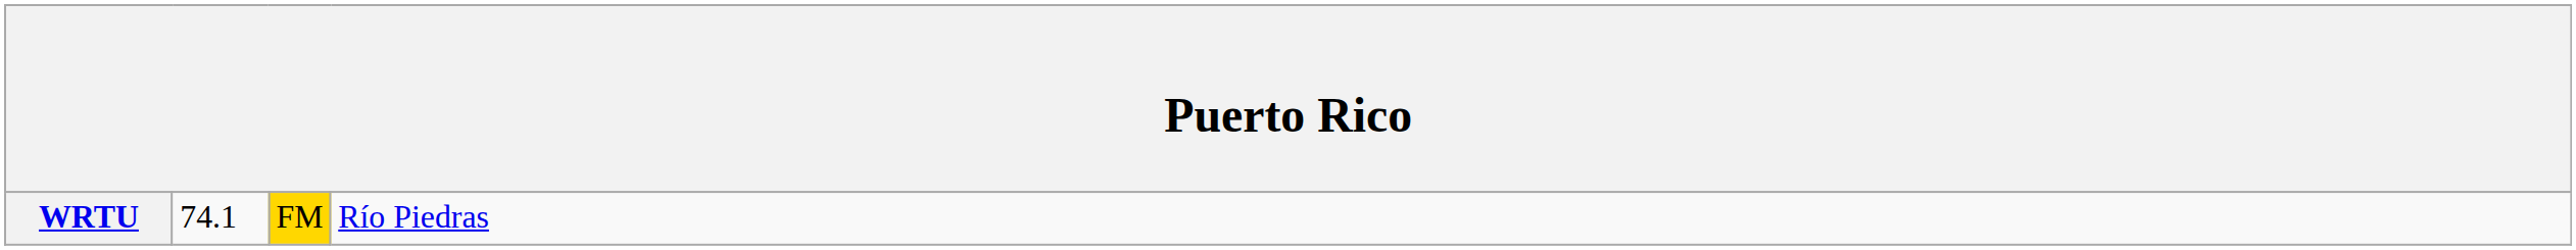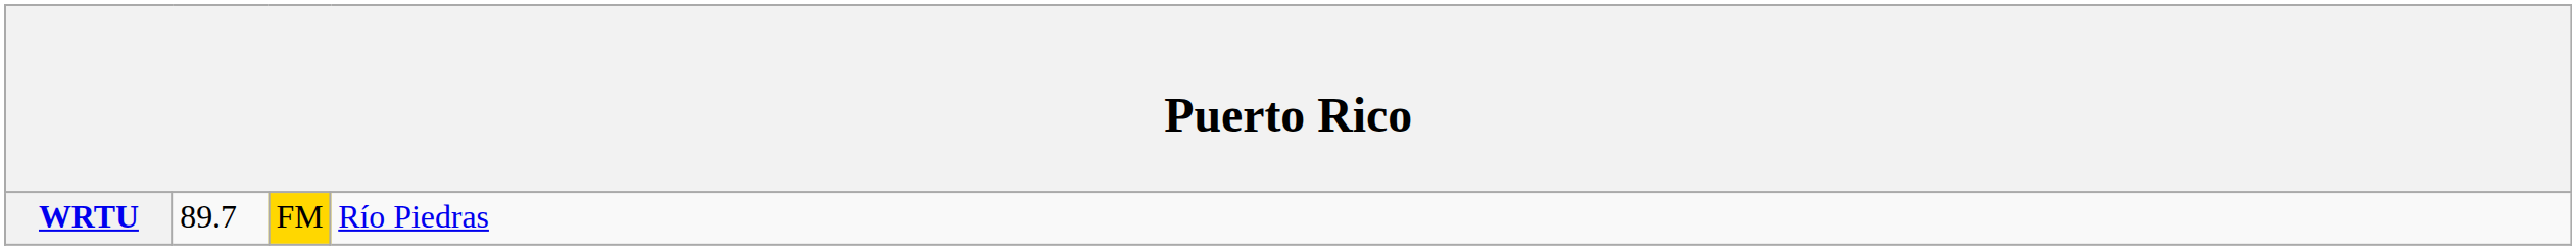WRTU | column 2: 74.1 -> 89.7
